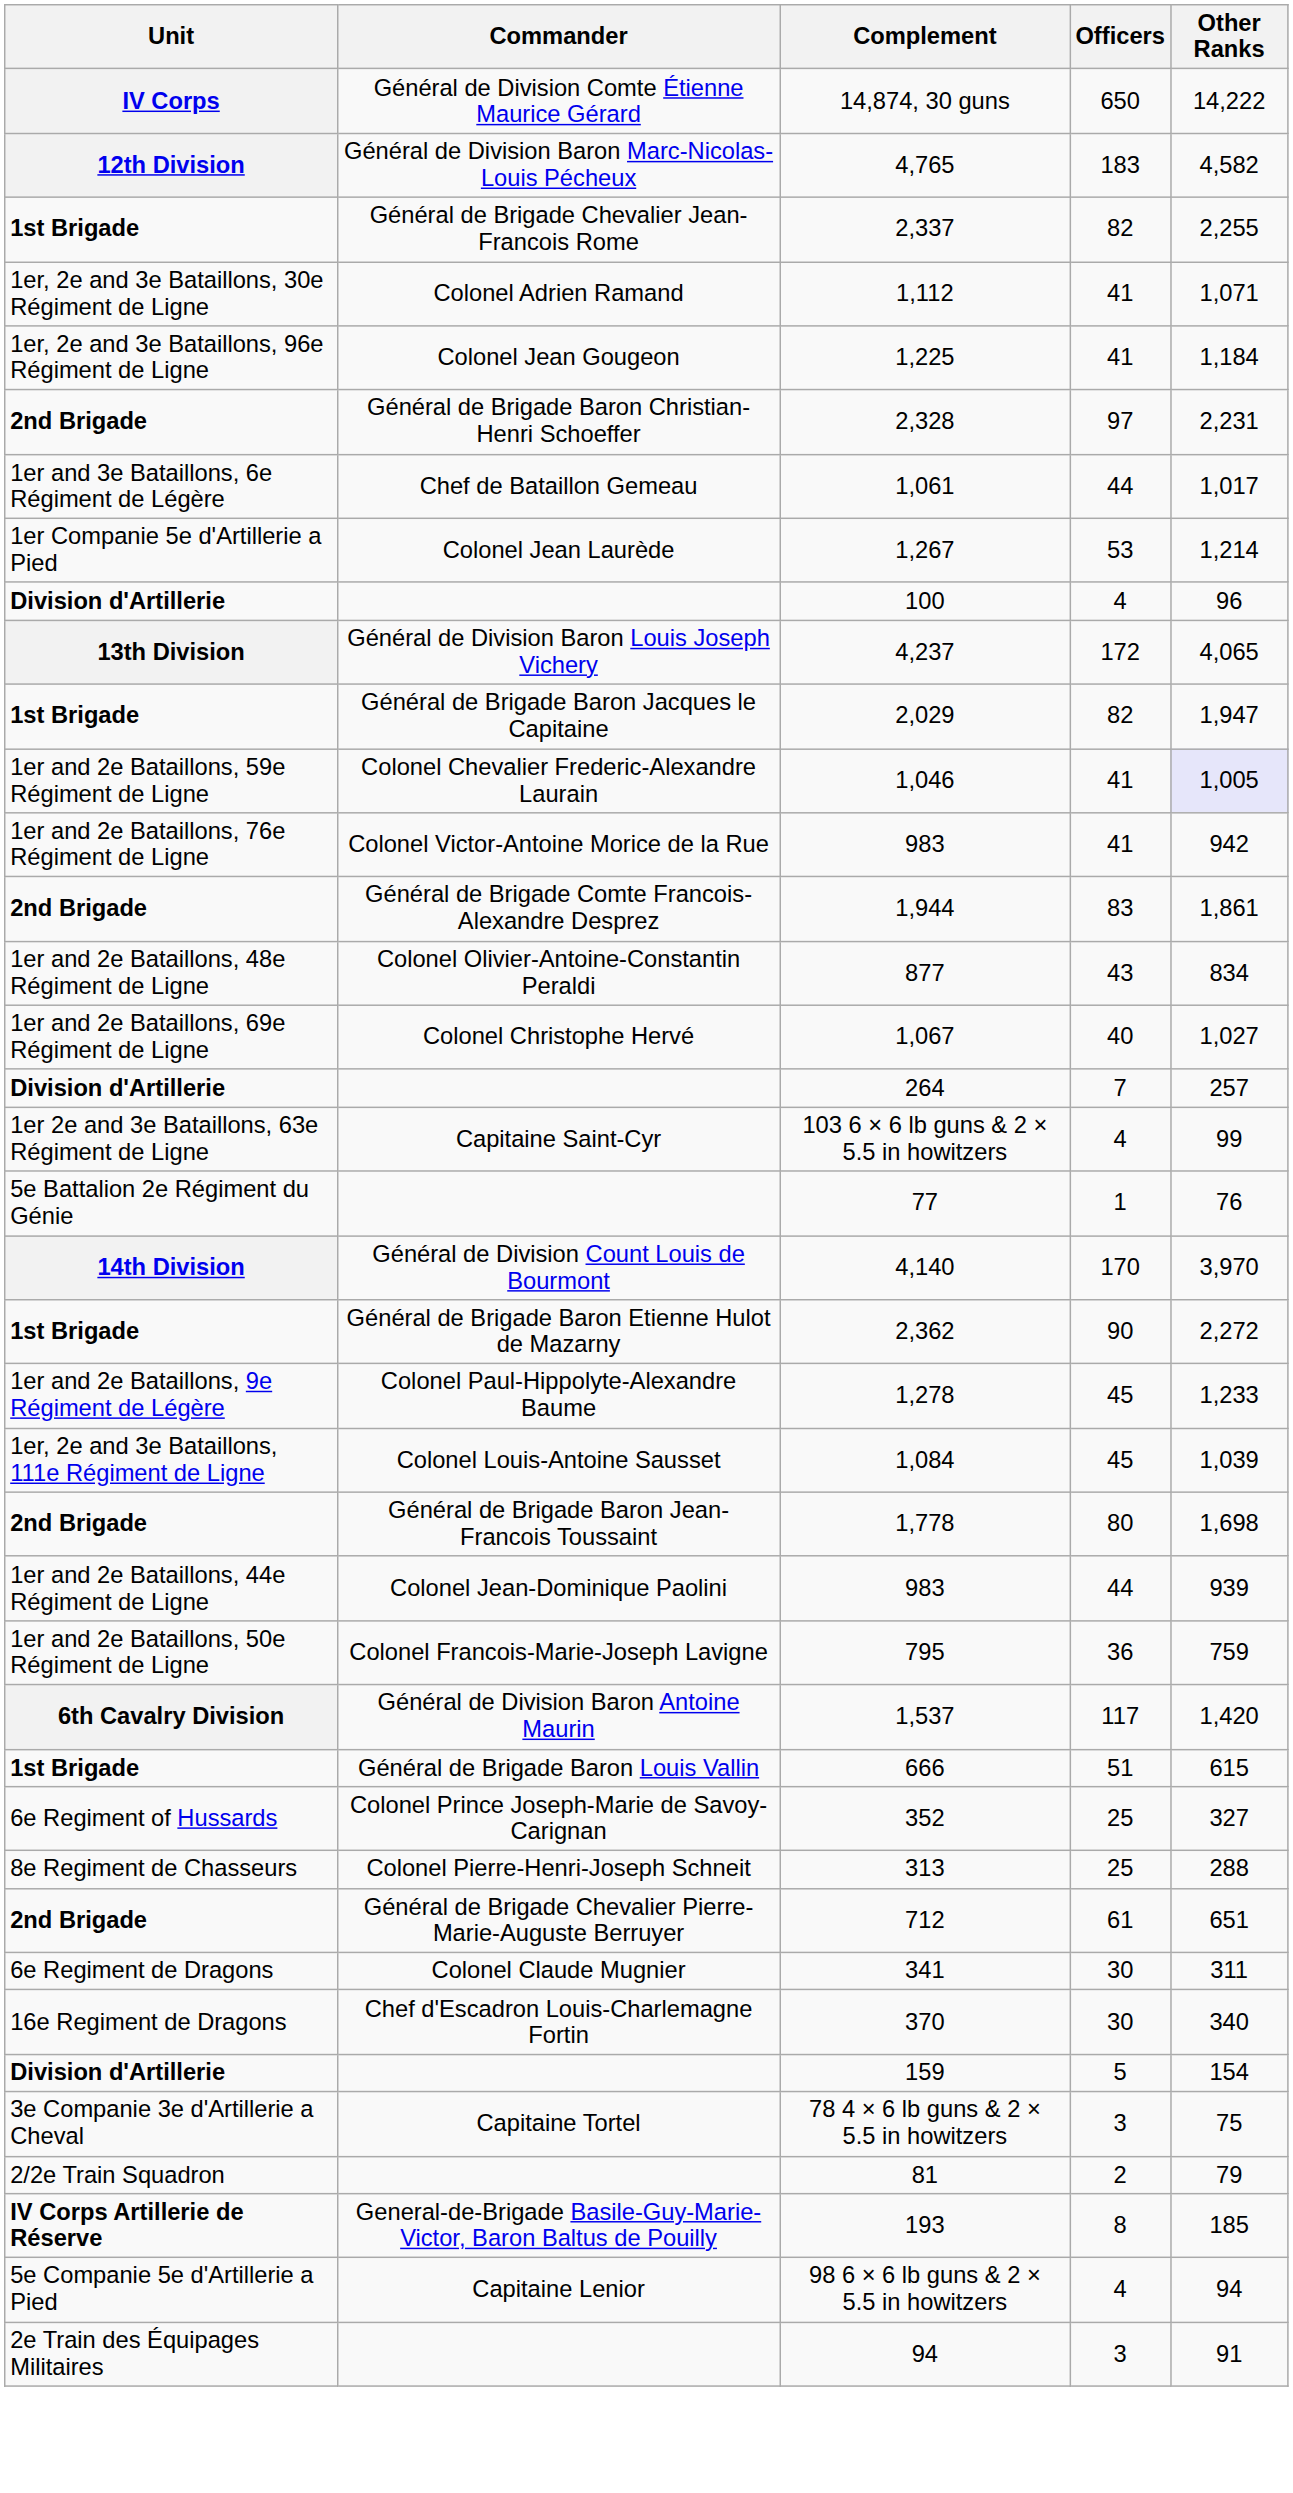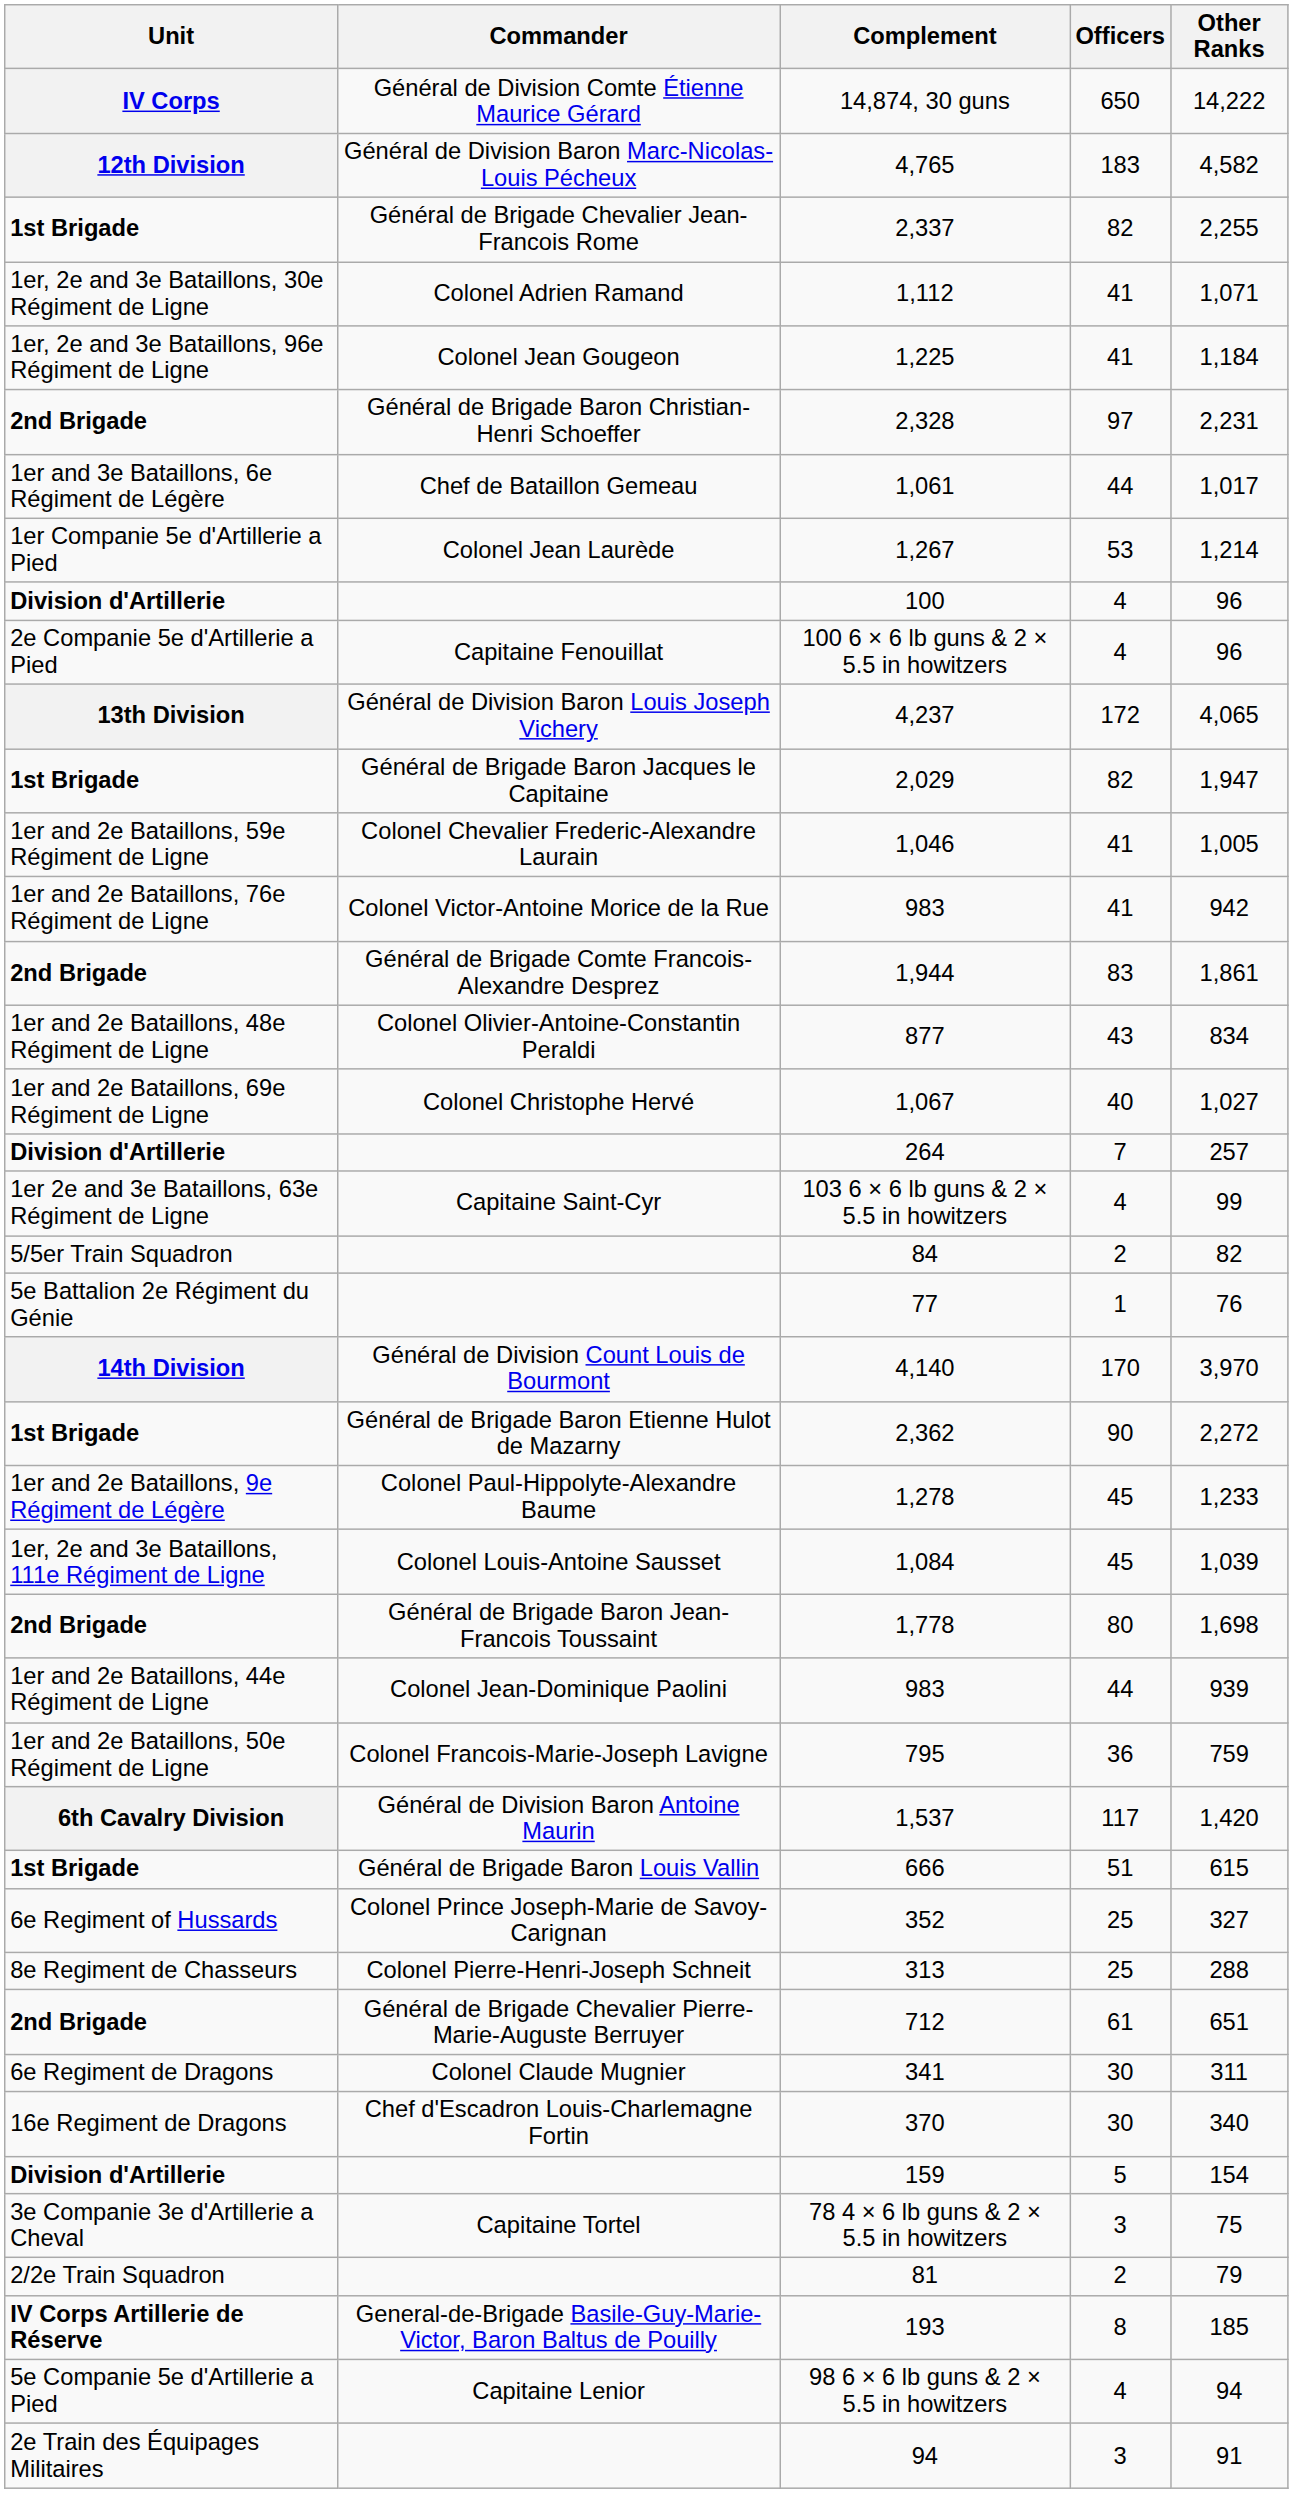+ row: 2e Companie 5e d'Artillerie a Pied | Capitaine Fenouillat | 100 6 × 6 lb guns & 2 × 5.5 in howitzers | 4 | 96
1,046 | Other Ranks: lavender background -> no background
+ row: 5/5er Train Squadron | 84 | 2 | 82
